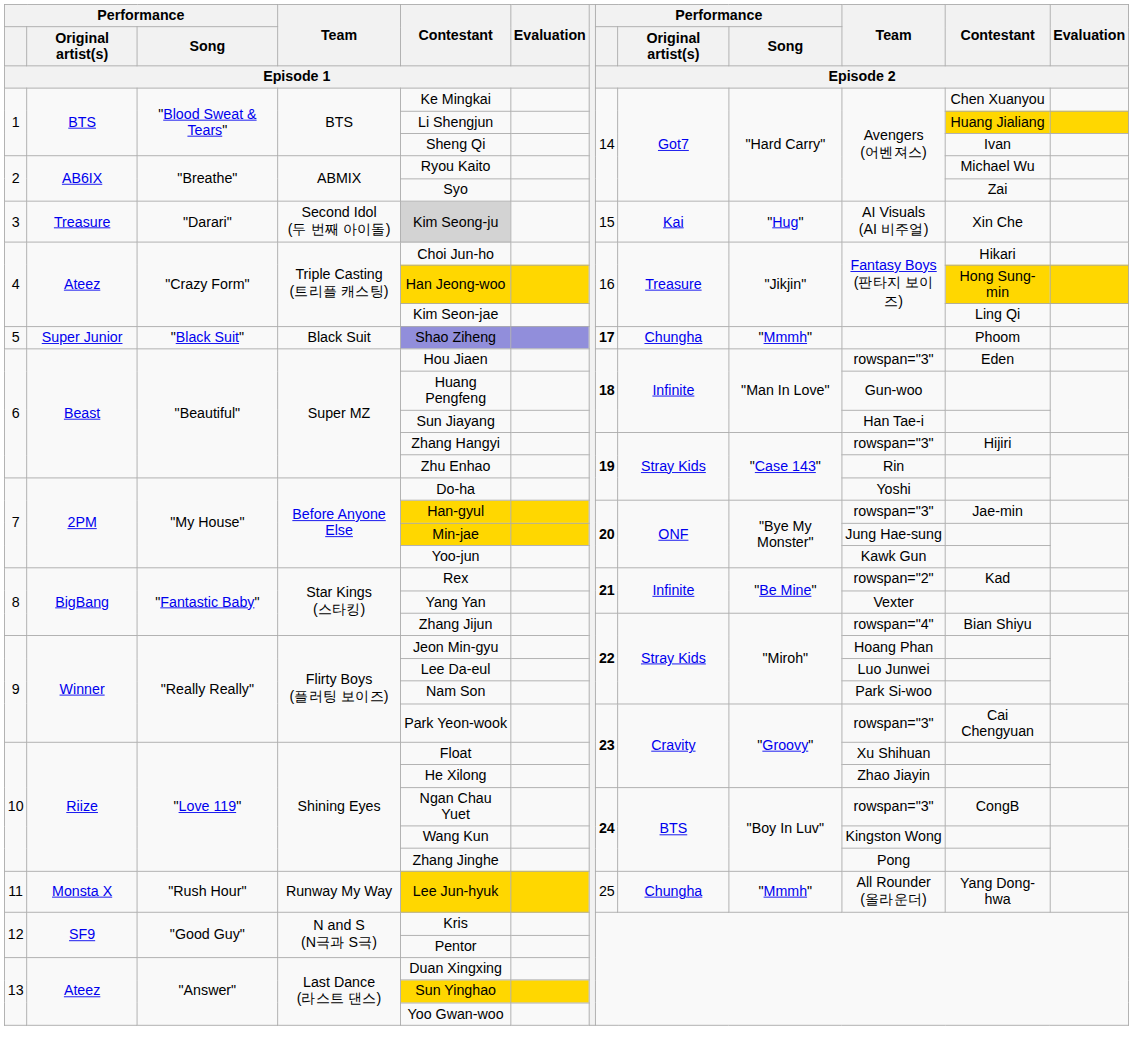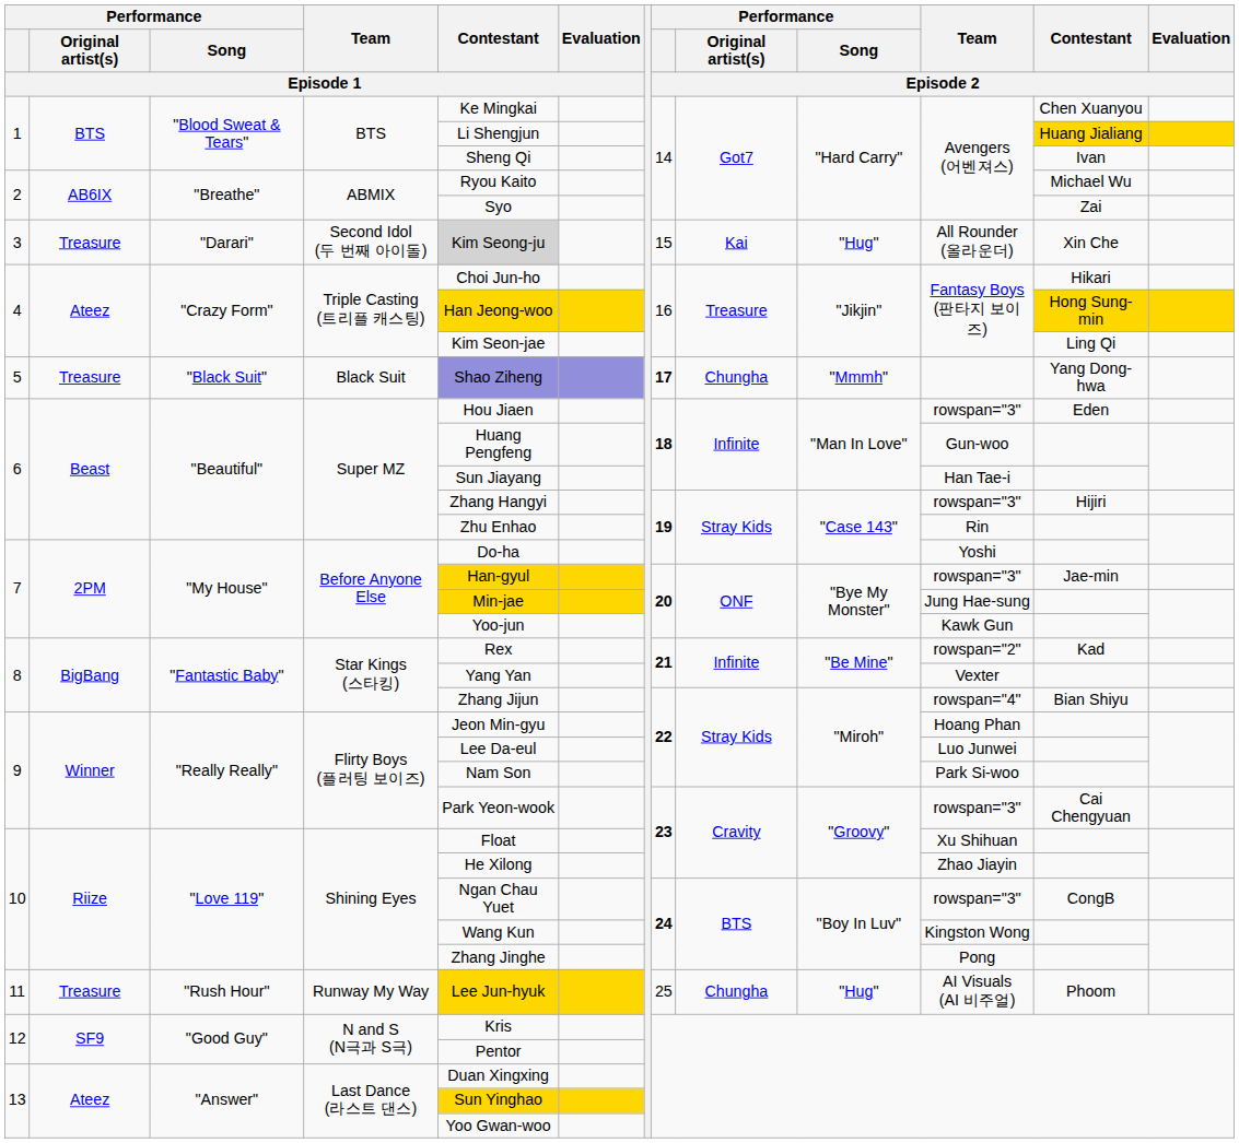3 | Team / Episode 2: AI Visuals (AI 비주얼) -> All Rounder (올라운더)
5 | Performance / Original artist(s) / Episode 1: Super Junior -> Treasure
5 | Contestant / Episode 2: Phoom -> Yang Dong-hwa
11 | Performance / Original artist(s) / Episode 1: Monsta X -> Treasure
11 | Performance / Song / Episode 2: "Mmmh" -> "Hug"
11 | Team / Episode 2: All Rounder (올라운더) -> AI Visuals (AI 비주얼)
11 | Contestant / Episode 2: Yang Dong-hwa -> Phoom
